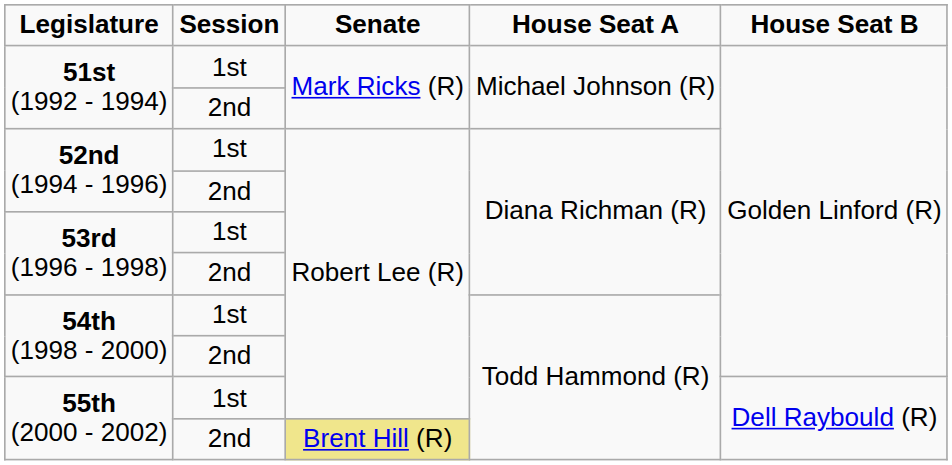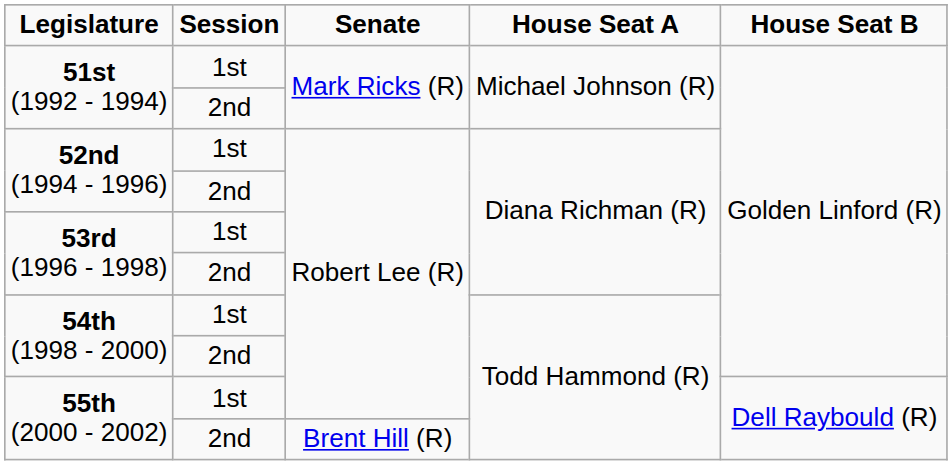55th (2000 - 2002) / 2nd | Senate: khaki background -> no background
